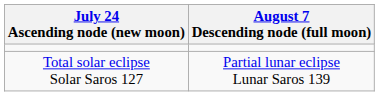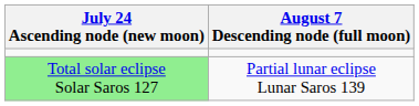row 3 | July 24 Ascending node (new moon): no background -> lightgreen background
